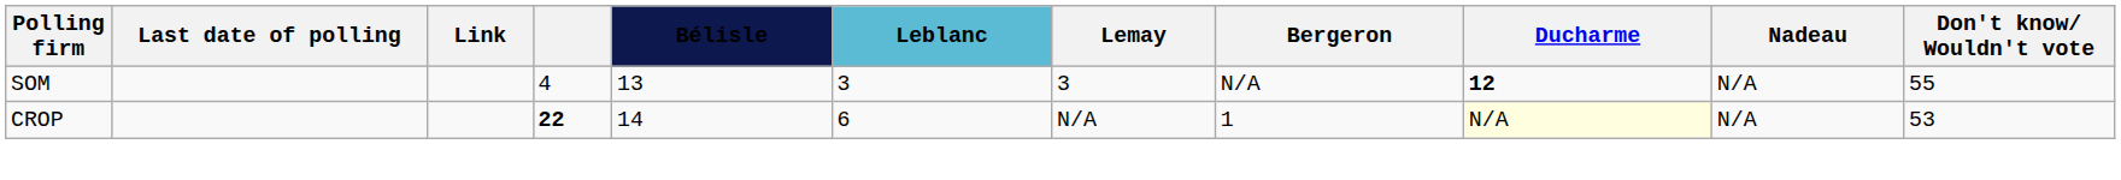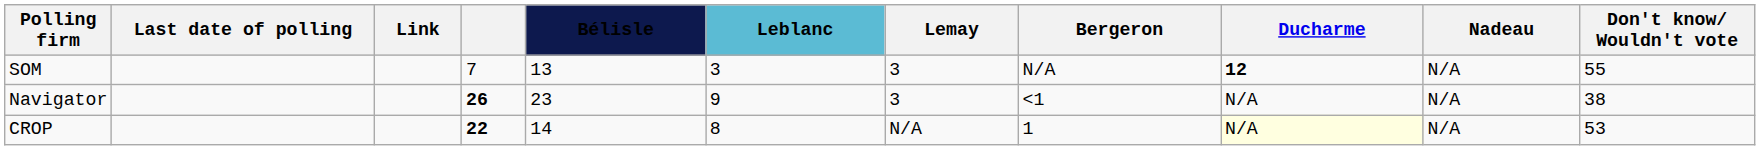SOM | column 4: 4 -> 7
+ row: Navigator | 26 | 23 | 9 | 3 | <1 | N/A | N/A | 38
CROP | Leblanc: 6 -> 8
